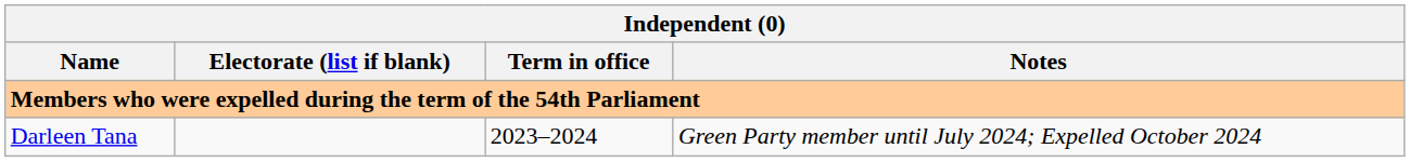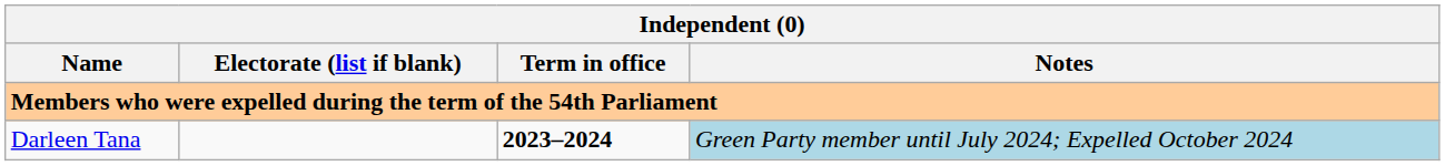Darleen Tana | Term in office: normal -> bold
Darleen Tana | Notes: no background -> lightblue background
